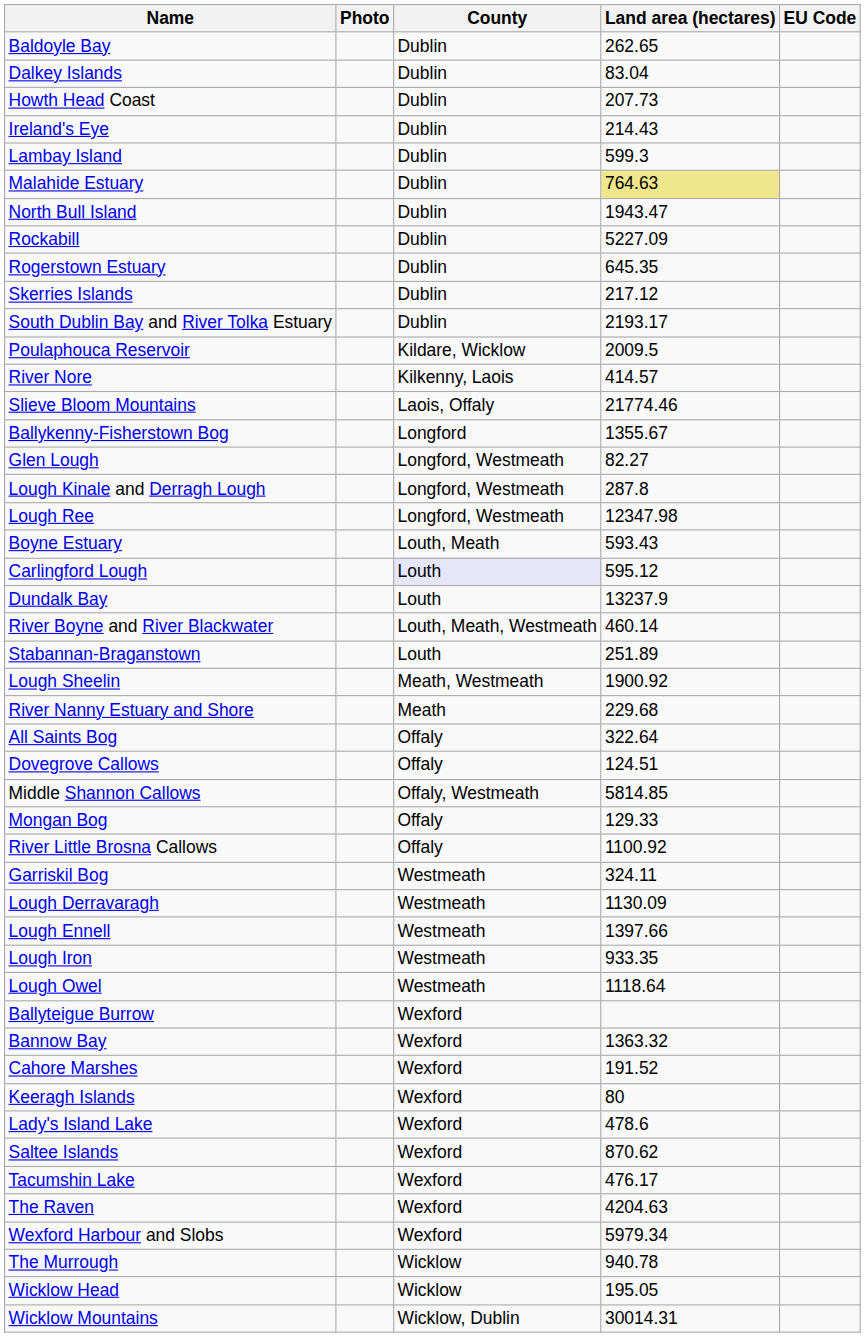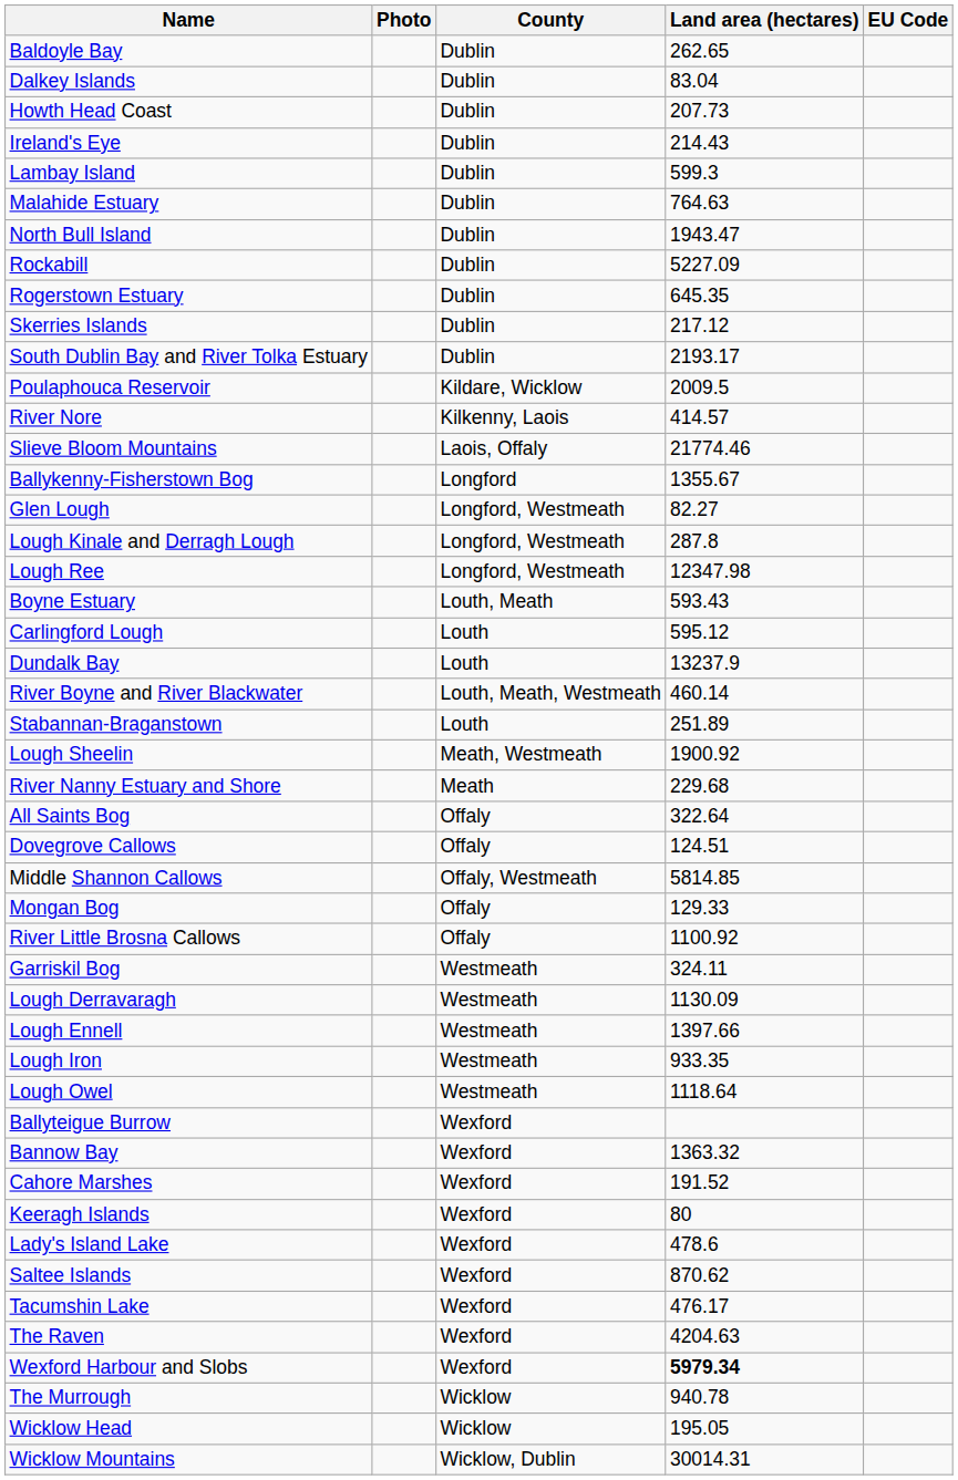Malahide Estuary | Land area (hectares): khaki background -> no background
Carlingford Lough | County: lavender background -> no background
Wexford Harbour and Slobs | Land area (hectares): normal -> bold
